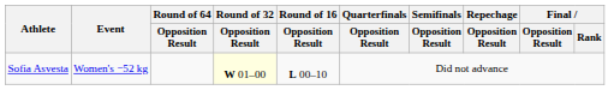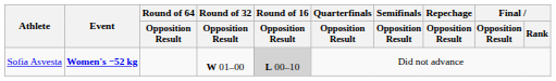Sofia Asvesta | Event: normal -> bold
Sofia Asvesta | Round of 32 / Opposition Result: lightyellow background -> no background
Sofia Asvesta | Round of 16 / Opposition Result: no background -> lightgrey background
